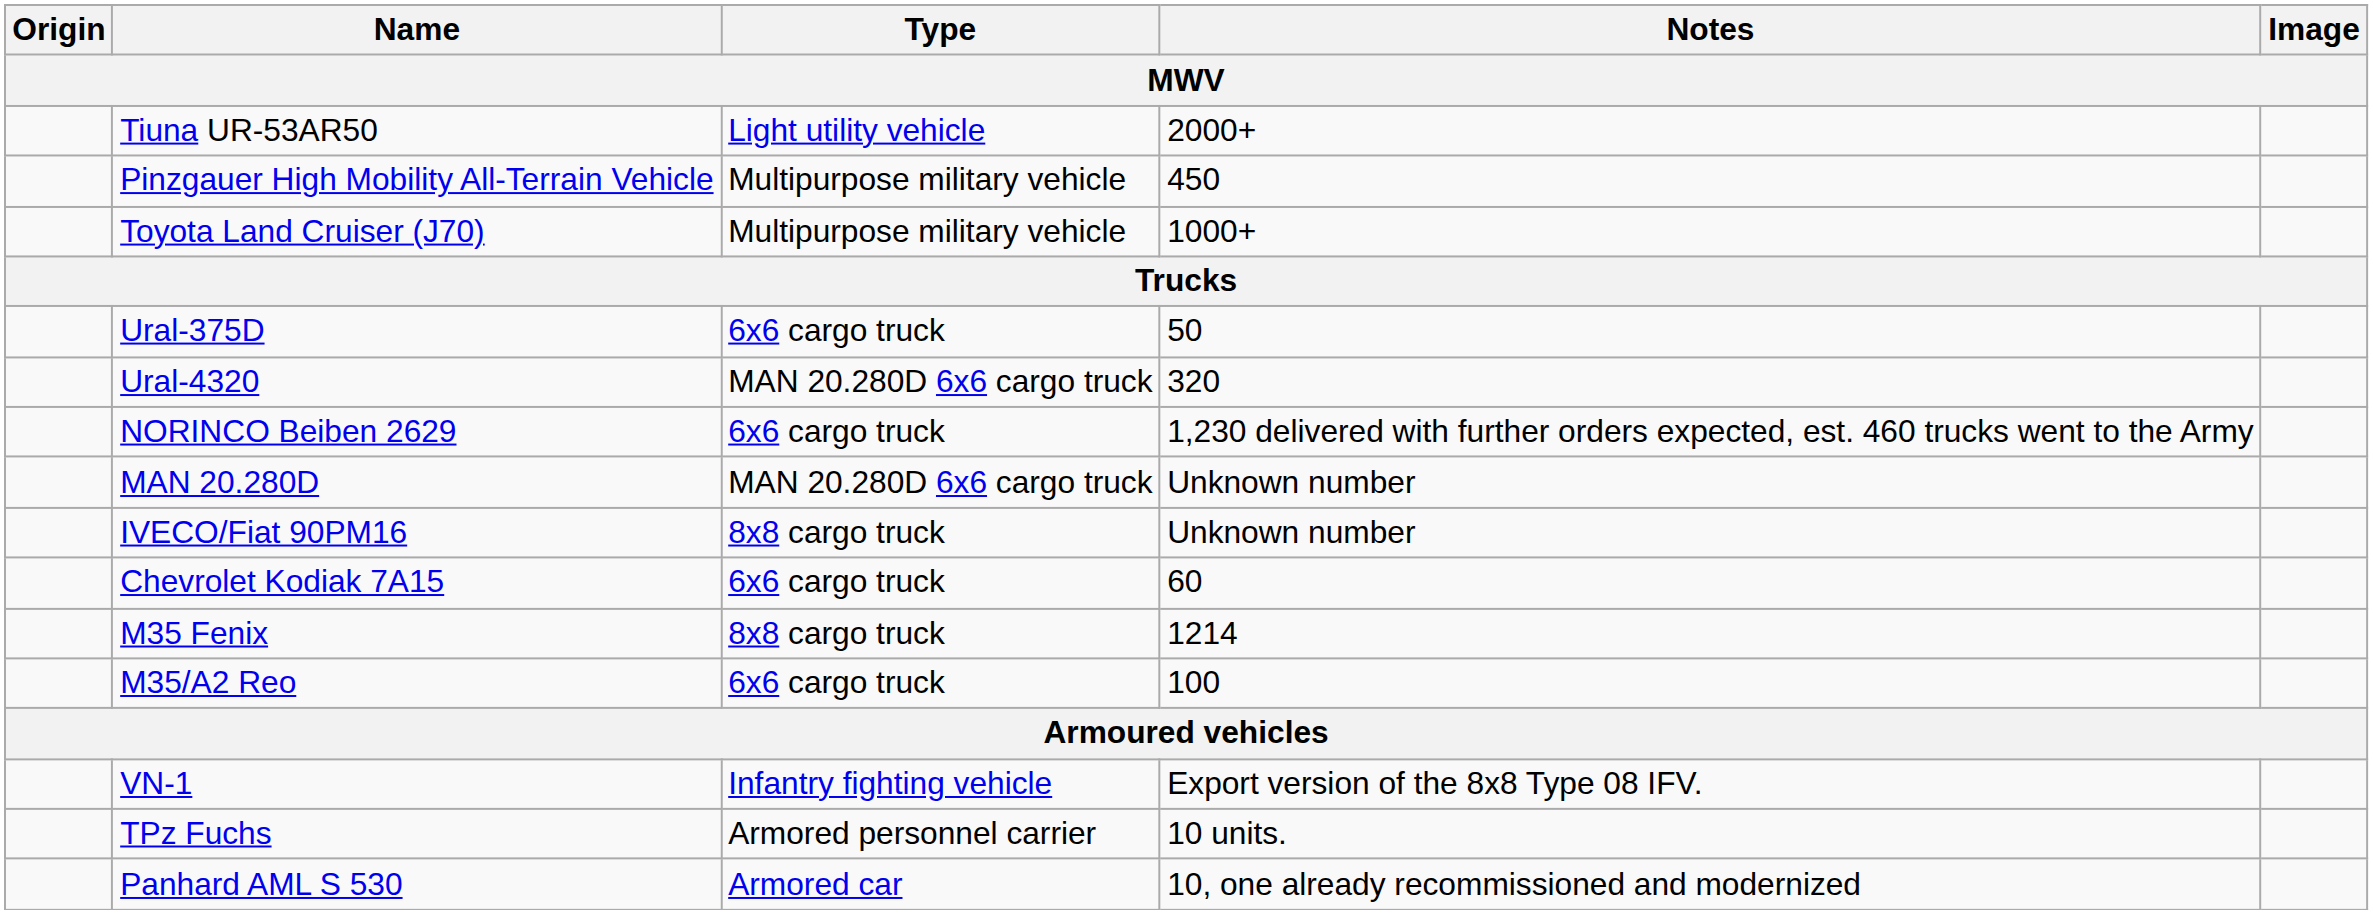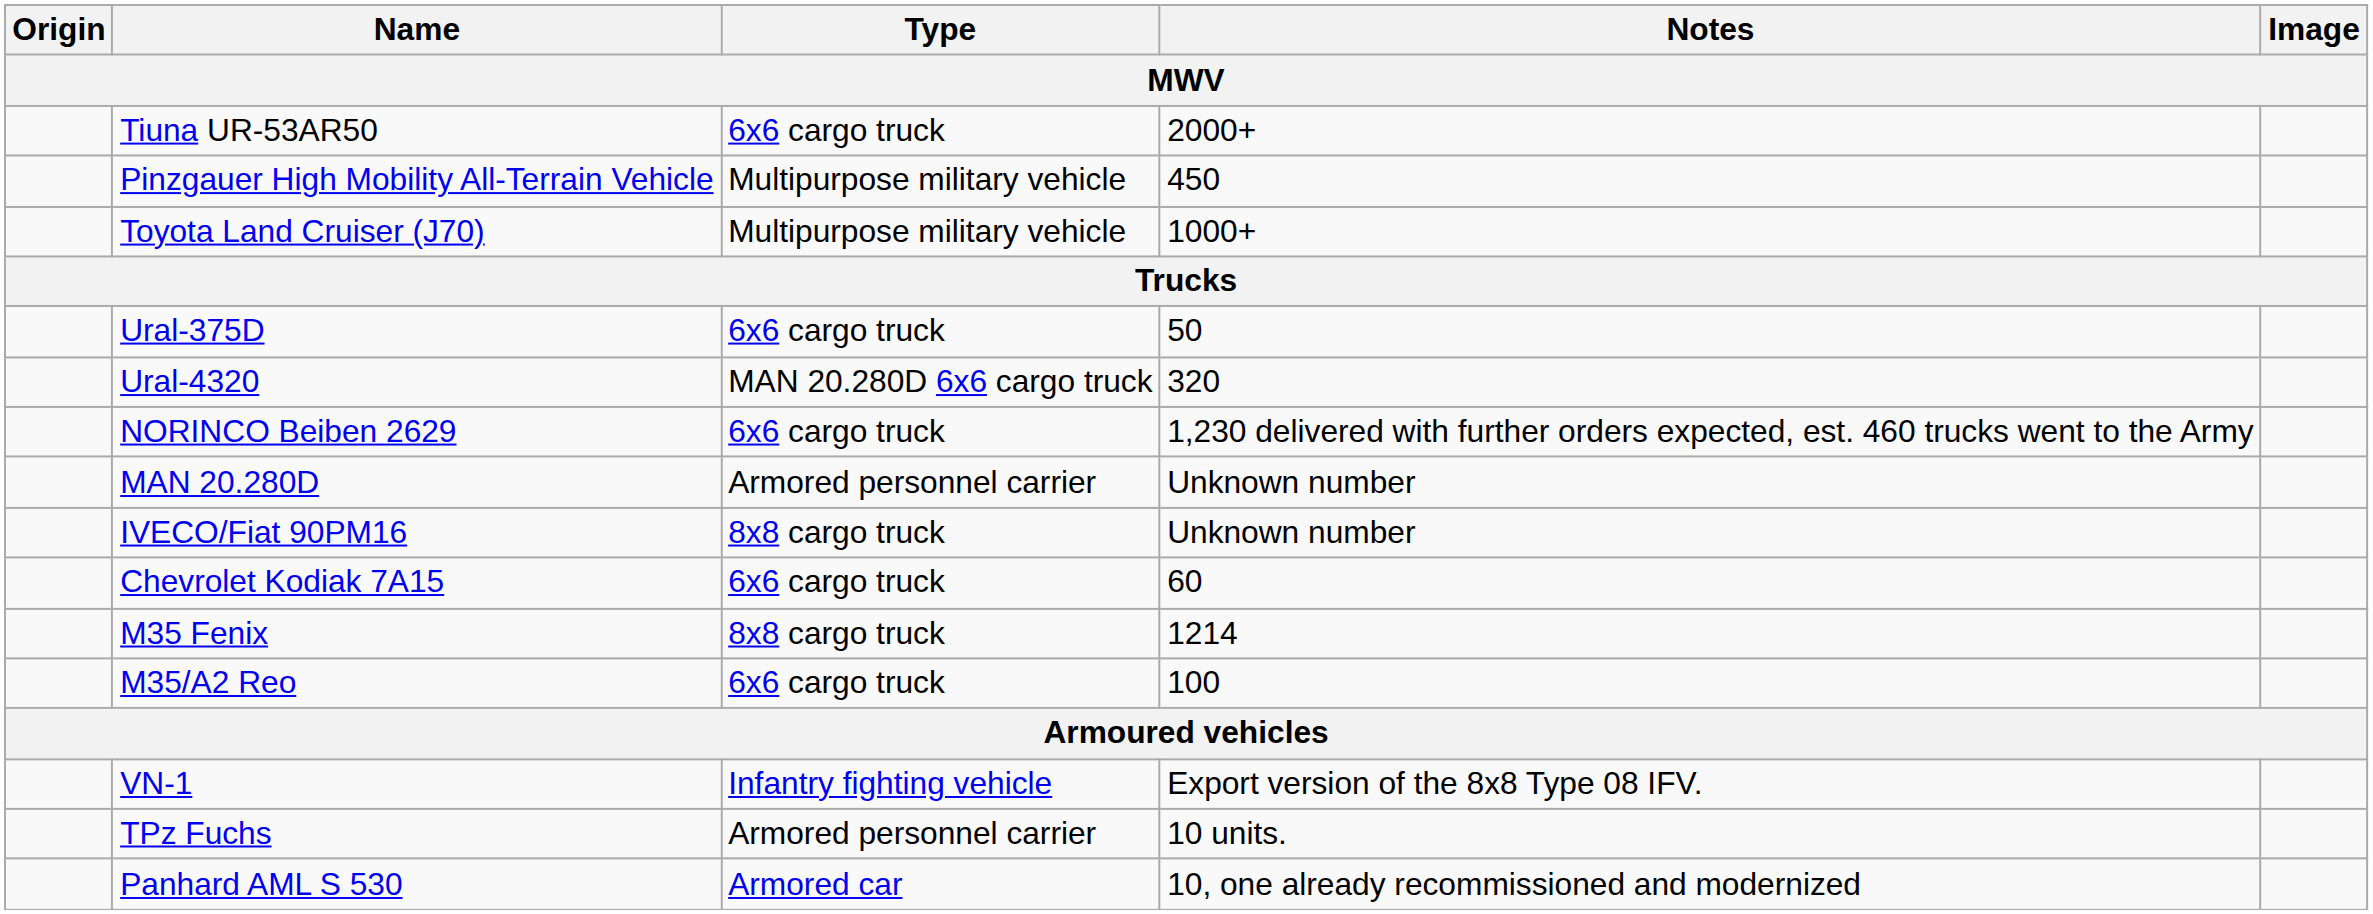Tiuna UR-53AR50 | Type: Light utility vehicle -> 6x6 cargo truck
MAN 20.280D | Type: MAN 20.280D 6x6 cargo truck -> Armored personnel carrier
